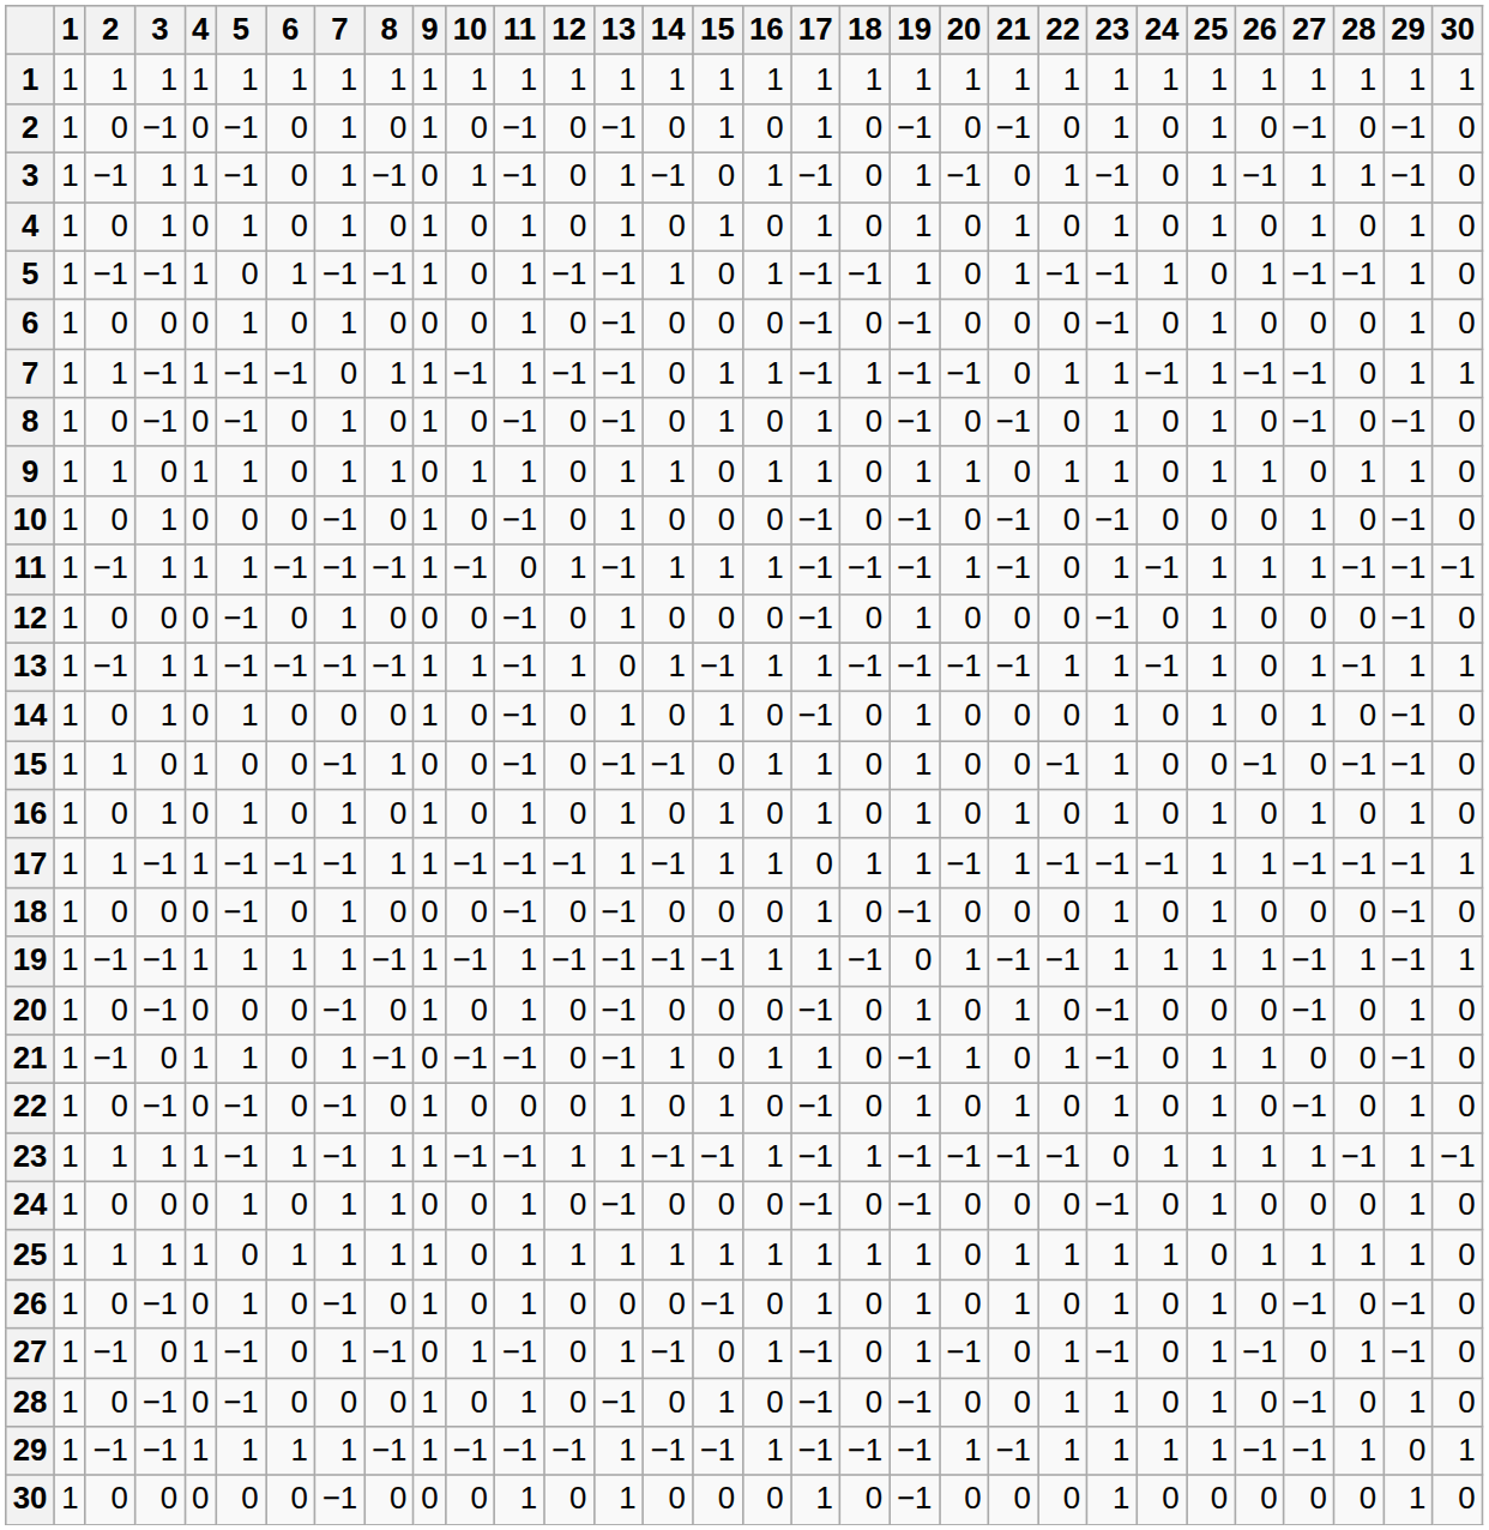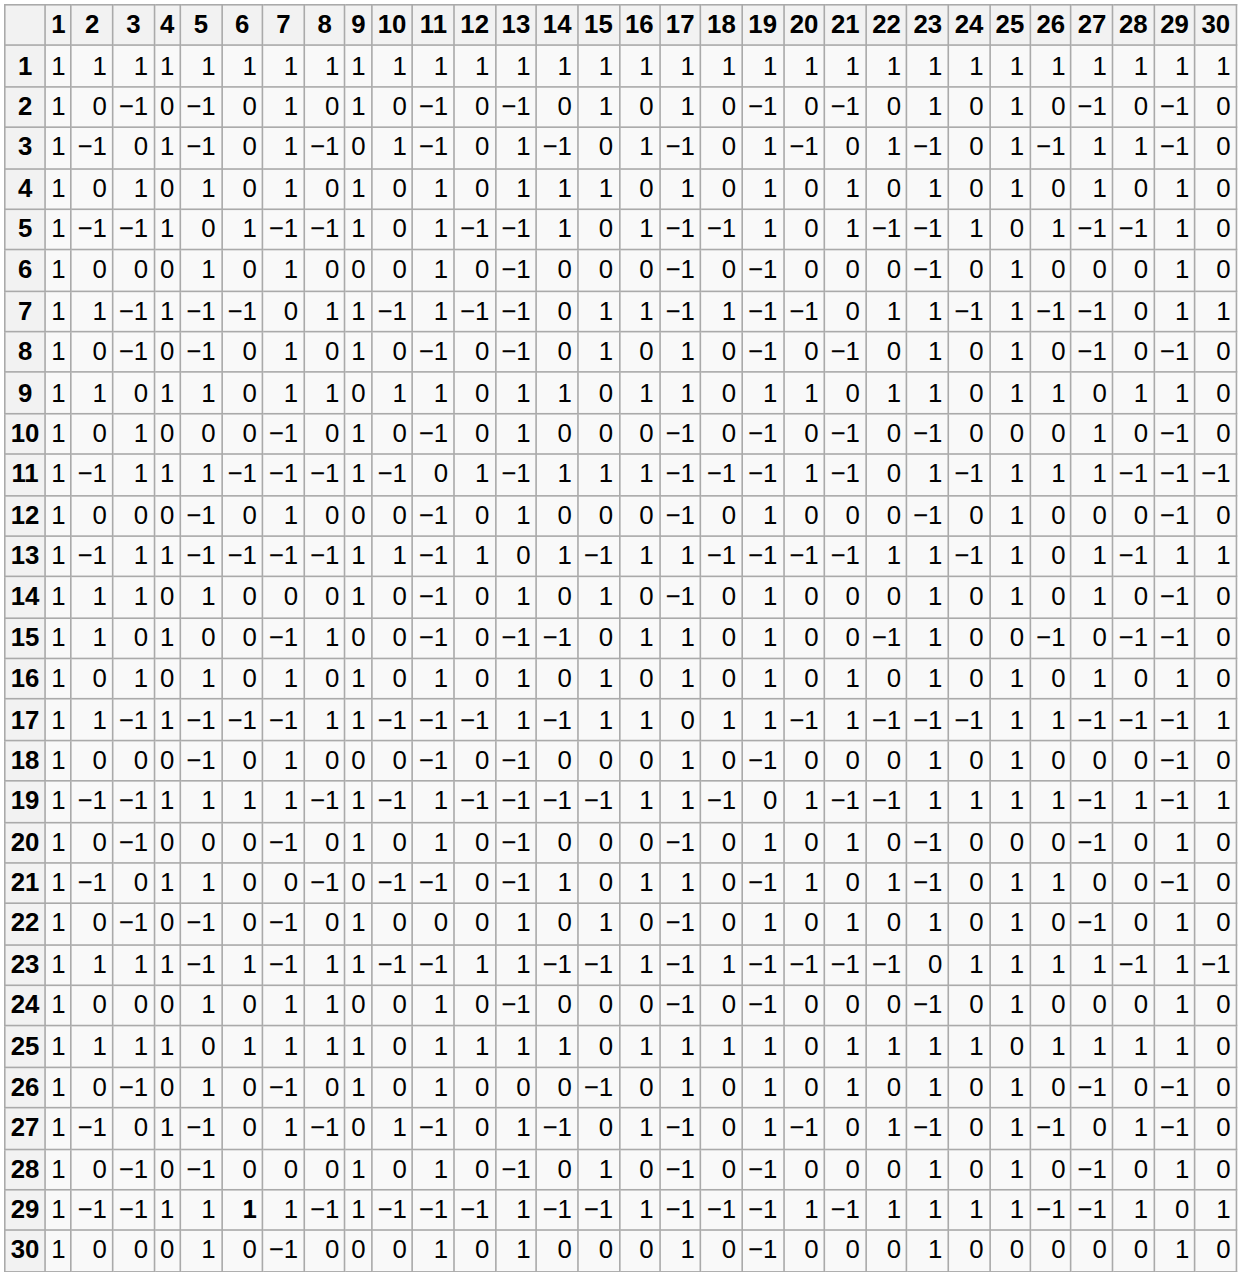row 4 | 3: 1 -> 0
row 5 | 14: 0 -> 1
row 15 | 2: 0 -> 1
row 22 | 7: 1 -> 0
row 26 | 15: 1 -> 0
row 29 | 22: 1 -> 0
row 30 | 6: normal -> bold
row 31 | 5: 0 -> 1
